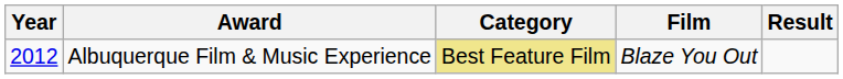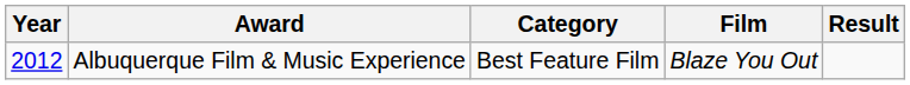Albuquerque Film & Music Experience | Category: khaki background -> no background
